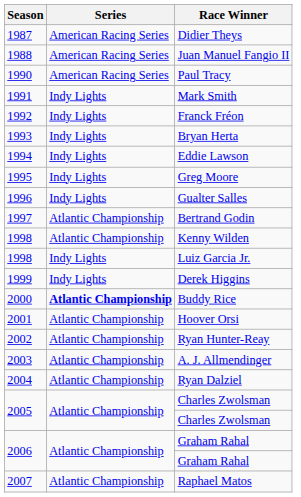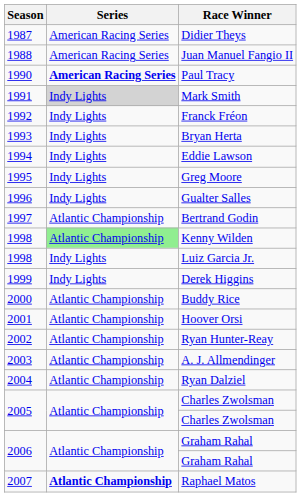Paul Tracy | Series: normal -> bold
Mark Smith | Series: no background -> lightgrey background
Kenny Wilden | Series: no background -> lightgreen background
Buddy Rice | Series: bold -> normal
Raphael Matos | Series: normal -> bold
